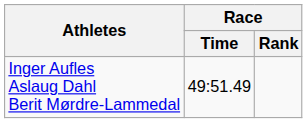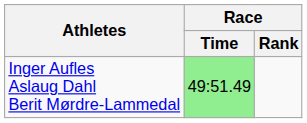Inger Aufles Aslaug Dahl Berit Mørdre-Lammedal | Race / Time: no background -> lightgreen background
